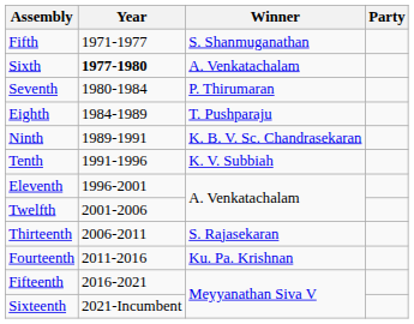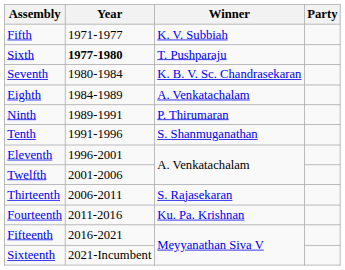Fifth | Winner: S. Shanmuganathan -> K. V. Subbiah
Sixth | Winner: A. Venkatachalam -> T. Pushparaju
Seventh | Winner: P. Thirumaran -> K. B. V. Sc. Chandrasekaran
Eighth | Winner: T. Pushparaju -> A. Venkatachalam
Ninth | Winner: K. B. V. Sc. Chandrasekaran -> P. Thirumaran
Tenth | Winner: K. V. Subbiah -> S. Shanmuganathan
